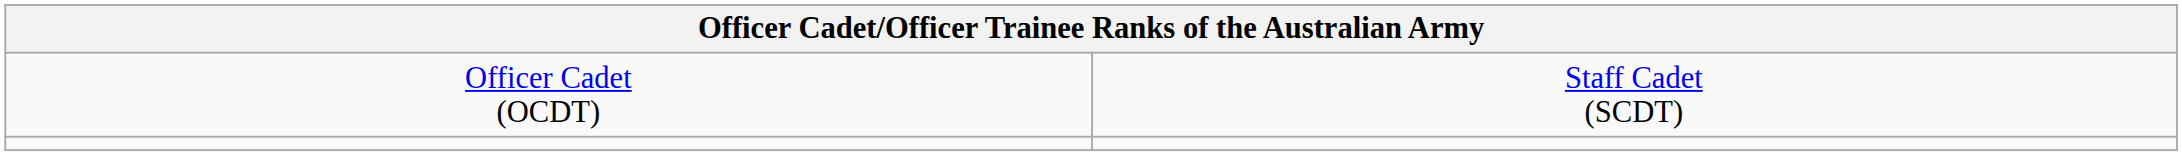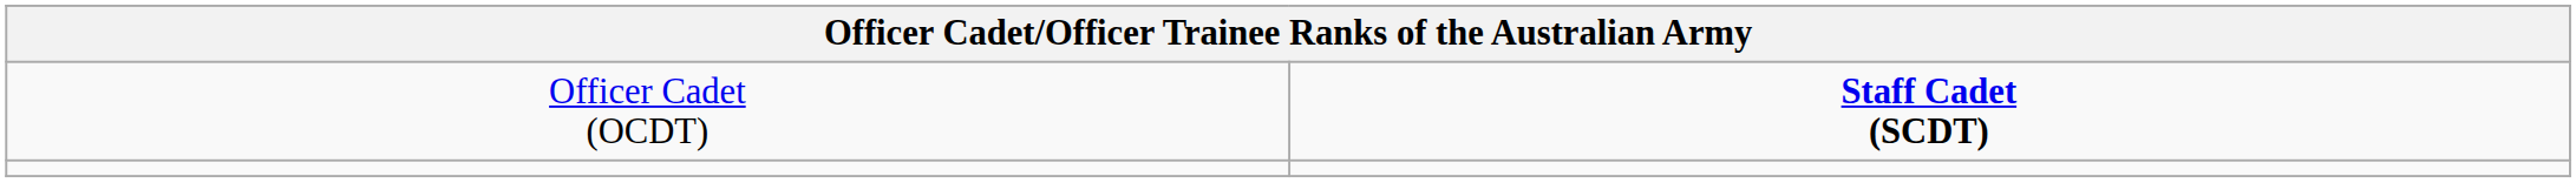Officer Cadet (OCDT) | column 2: normal -> bold
